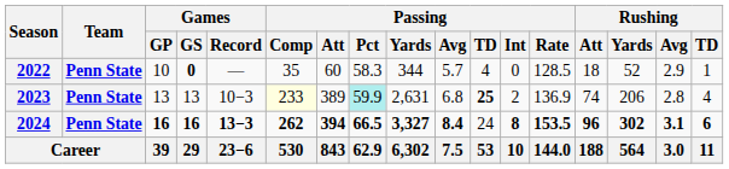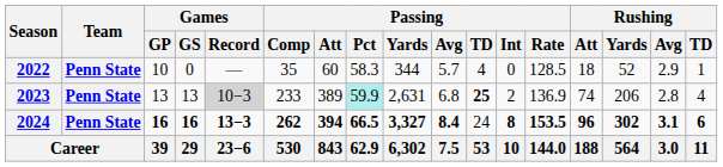2022 | Games / GS: bold -> normal
2023 | Games / Record: no background -> lightgrey background
2023 | Passing / Comp: lightyellow background -> no background
